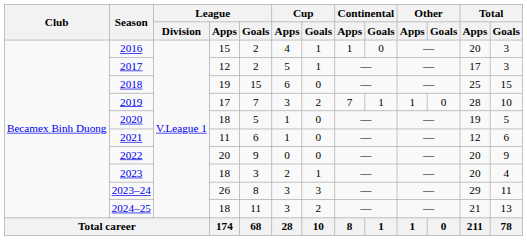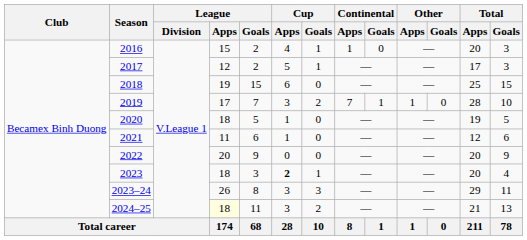2023 | Cup / Apps: normal -> bold
2024–25 | League / Apps: no background -> lightyellow background
